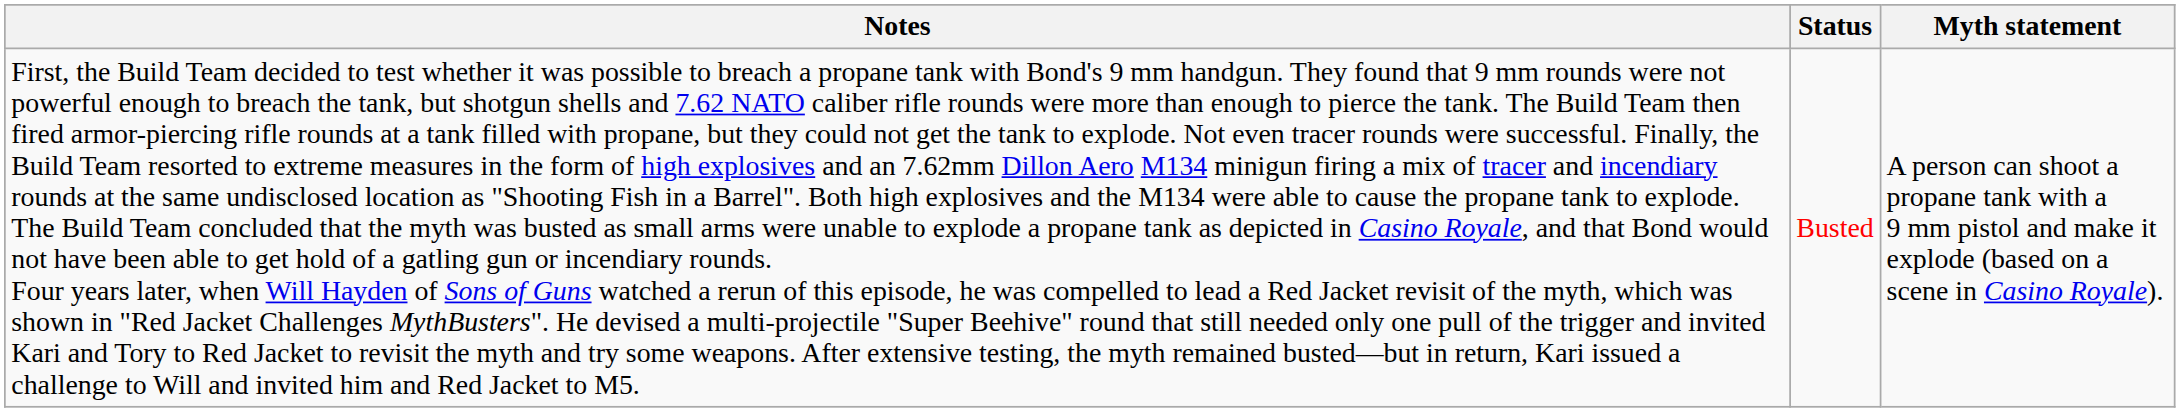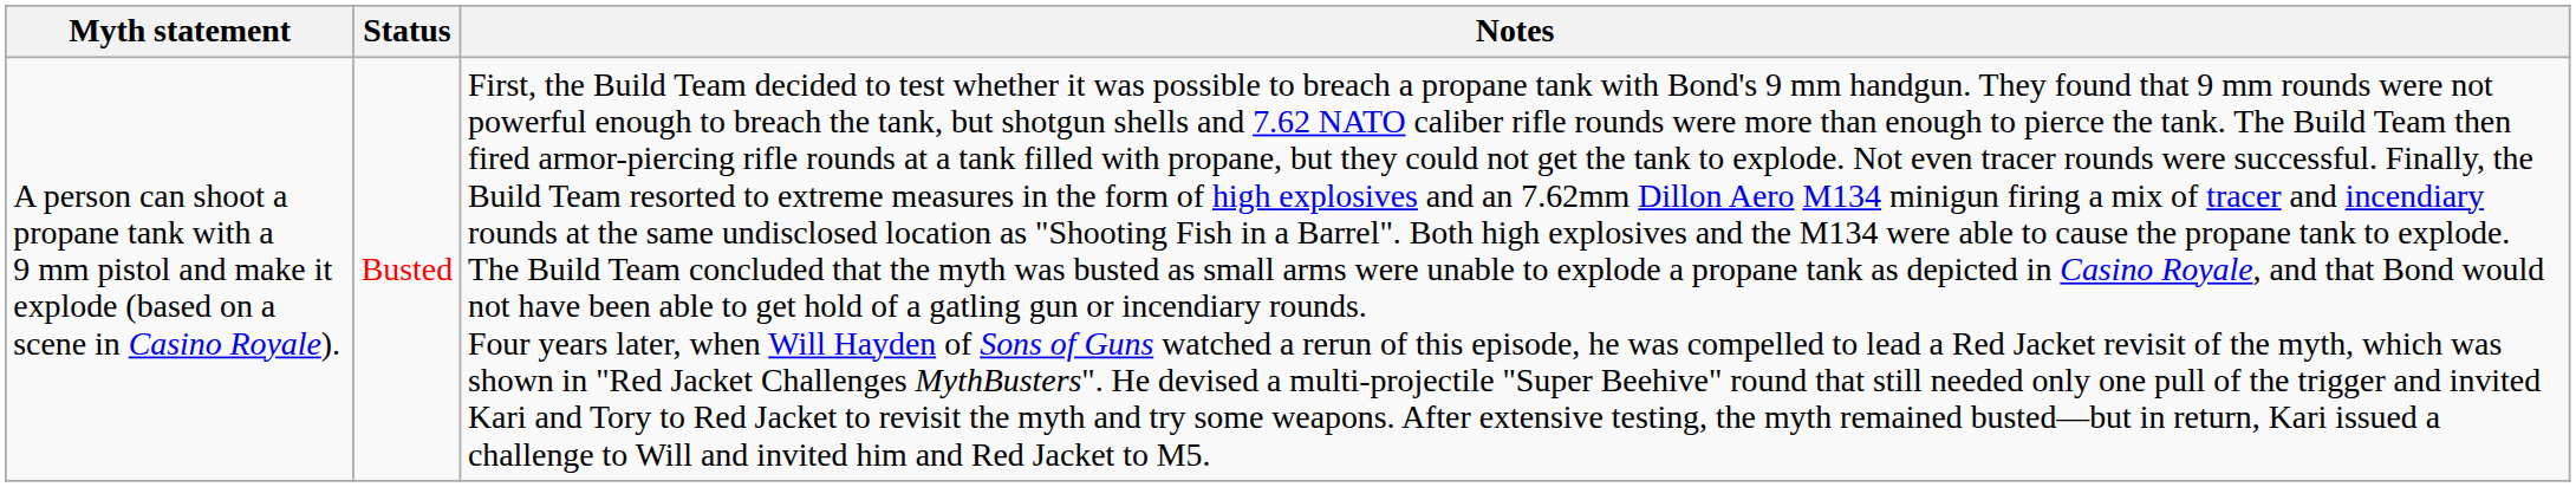columns swapped: Myth statement <-> Notes
